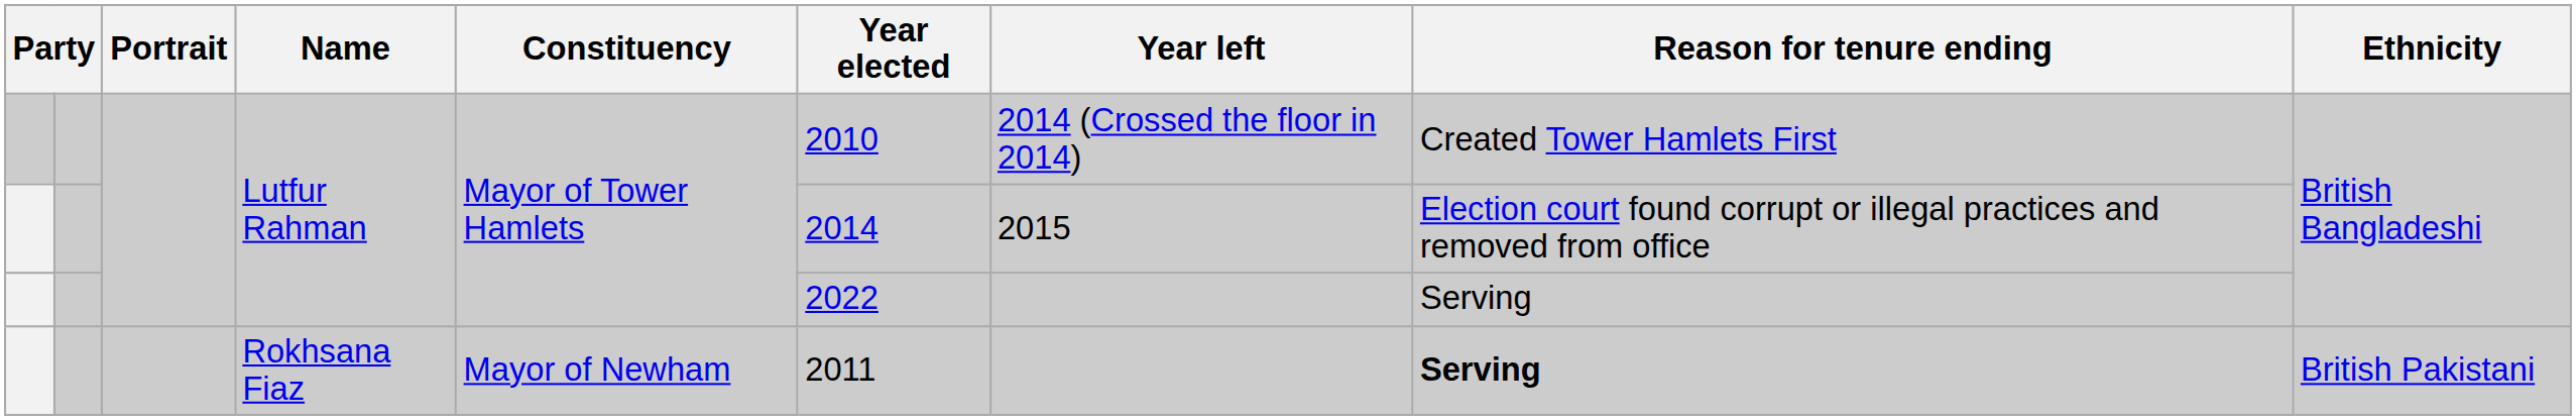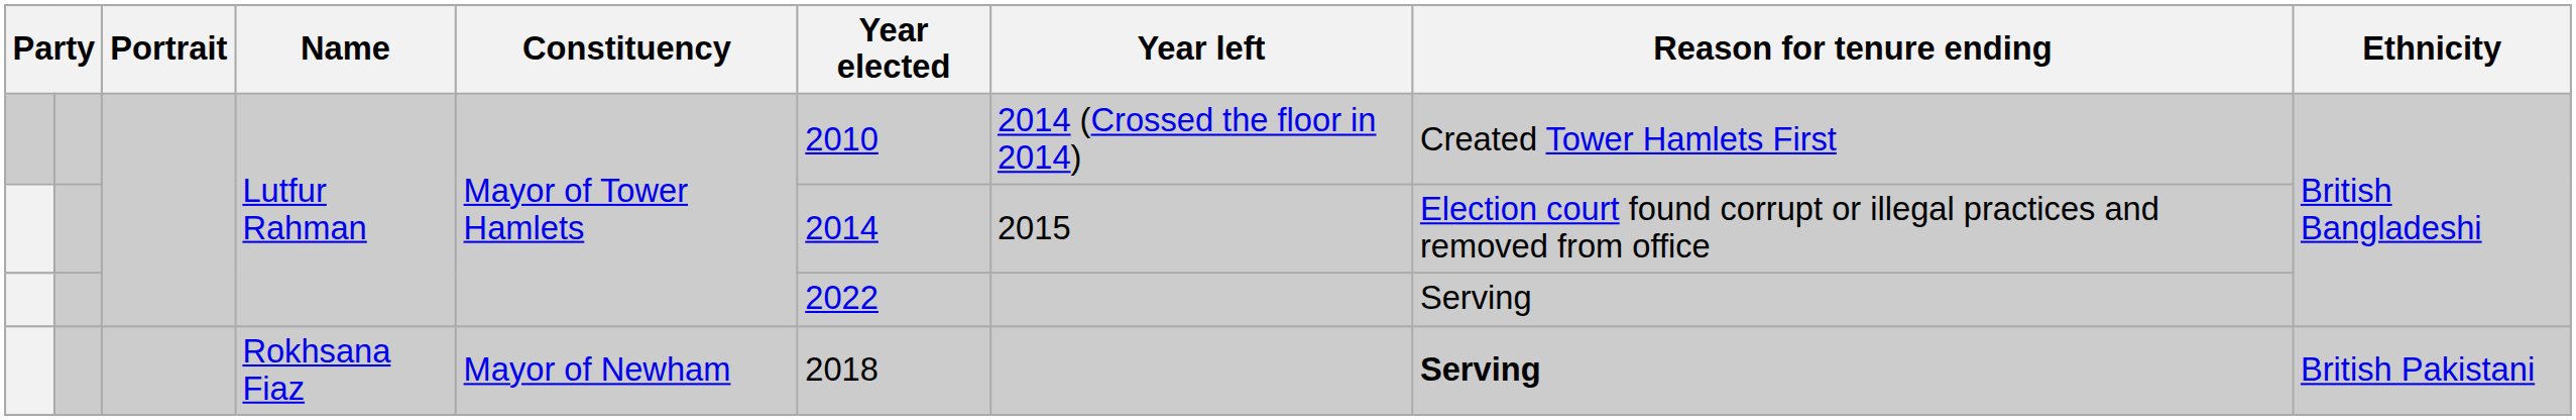Rokhsana Fiaz | Year elected: 2011 -> 2018
